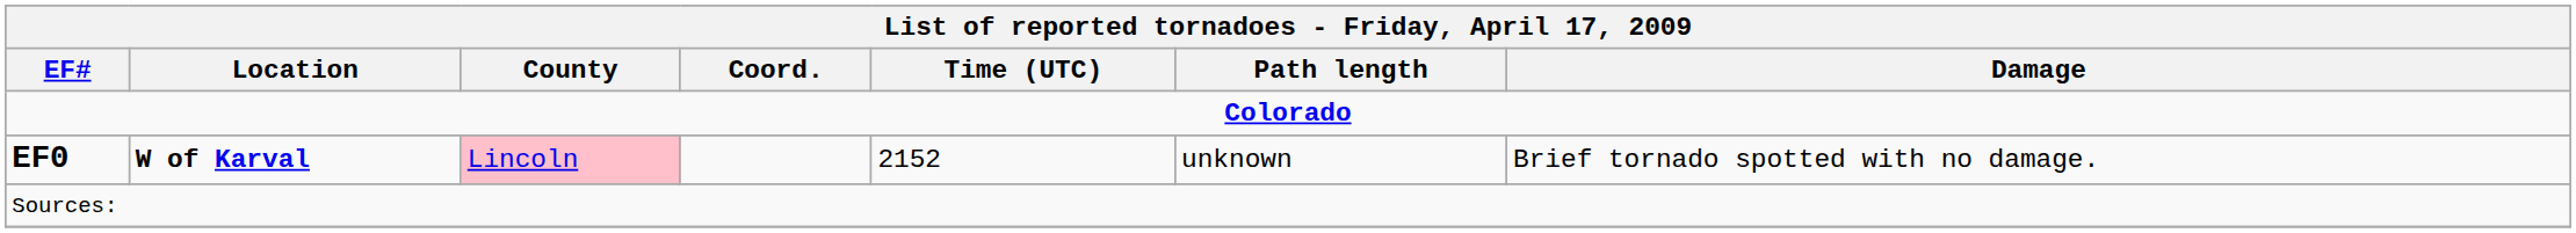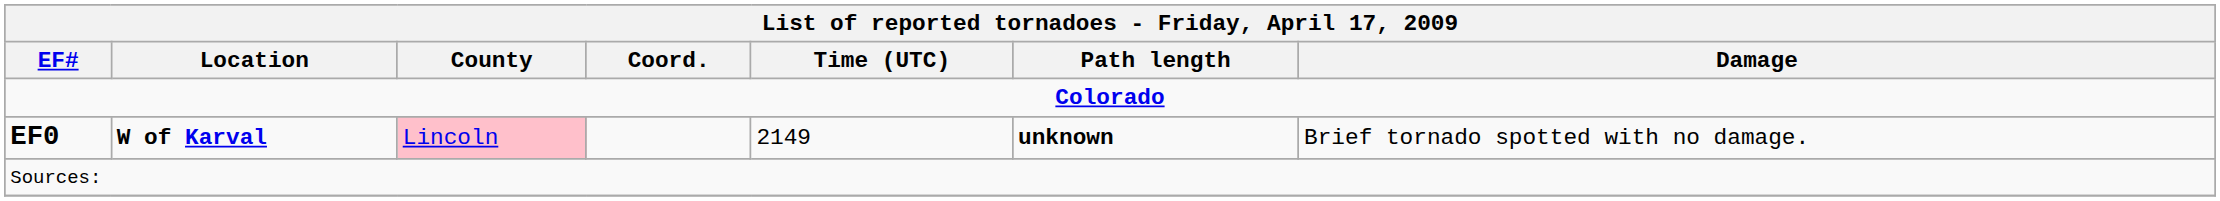EF0 | Time (UTC): 2152 -> 2149
EF0 | Path length: normal -> bold
